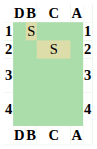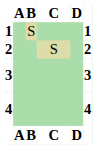columns swapped: A <-> D
